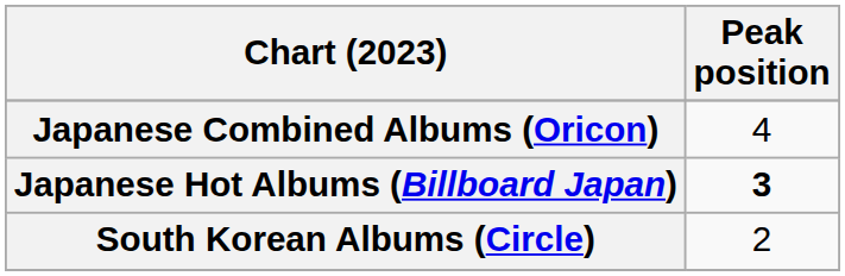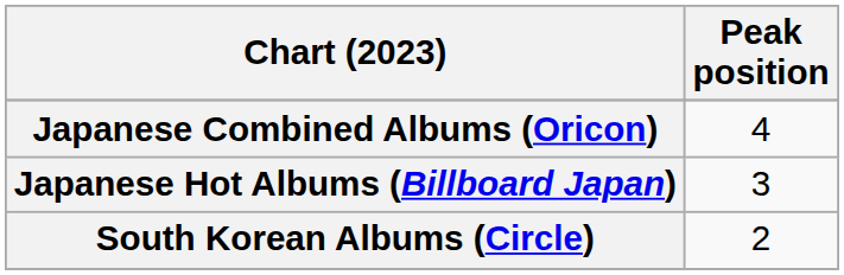Japanese Hot Albums (Billboard Japan) | Peak position: bold -> normal
